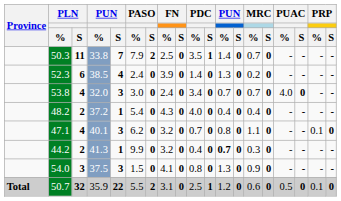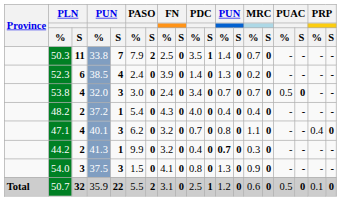53.8 | PUAC / %: 4.0 -> 0.5
47.1 | PRP / %: 0.1 -> 0.4
